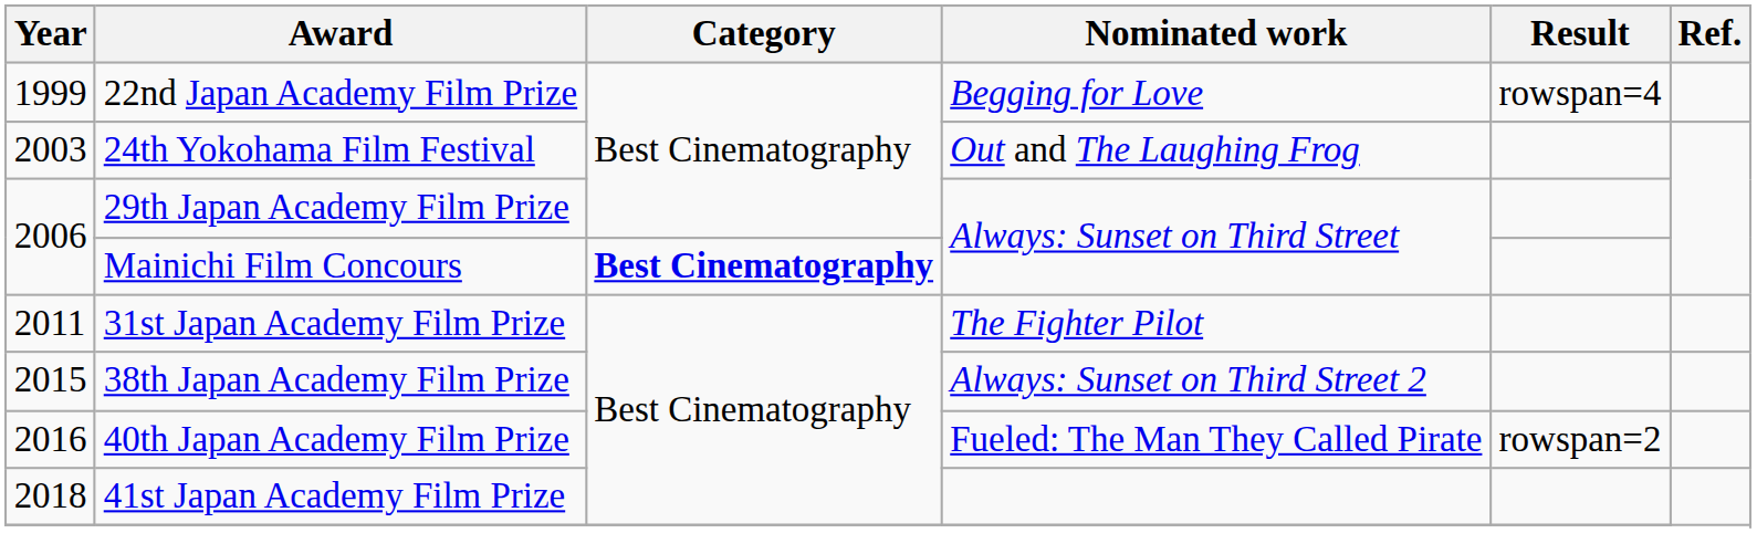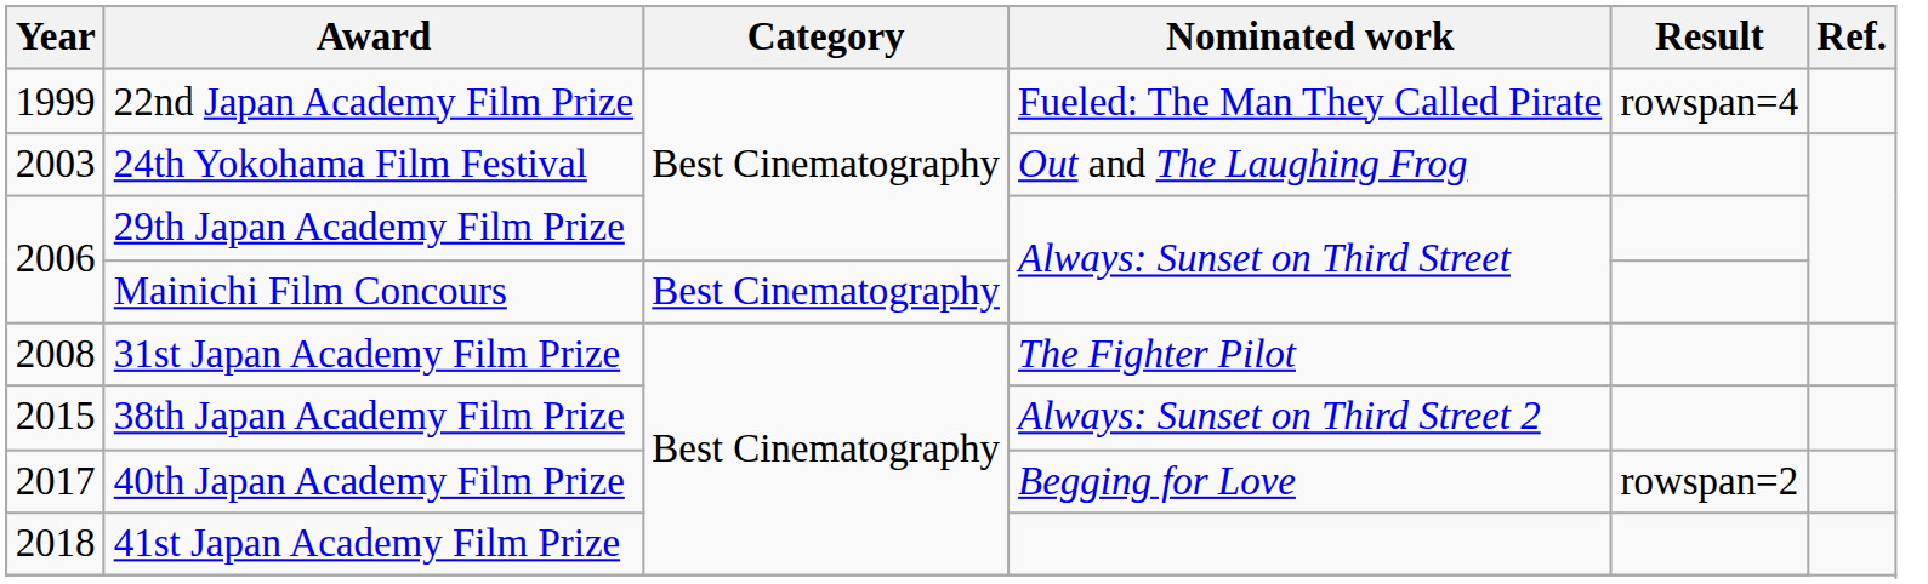22nd Japan Academy Film Prize | Nominated work: Begging for Love -> Fueled: The Man They Called Pirate
Mainichi Film Concours | Category: bold -> normal
31st Japan Academy Film Prize | Year: 2011 -> 2008
40th Japan Academy Film Prize | Year: 2016 -> 2017
40th Japan Academy Film Prize | Nominated work: Fueled: The Man They Called Pirate -> Begging for Love
